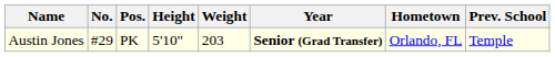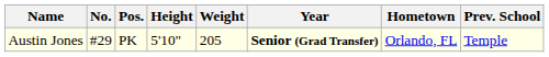Austin Jones | Weight: 203 -> 205
